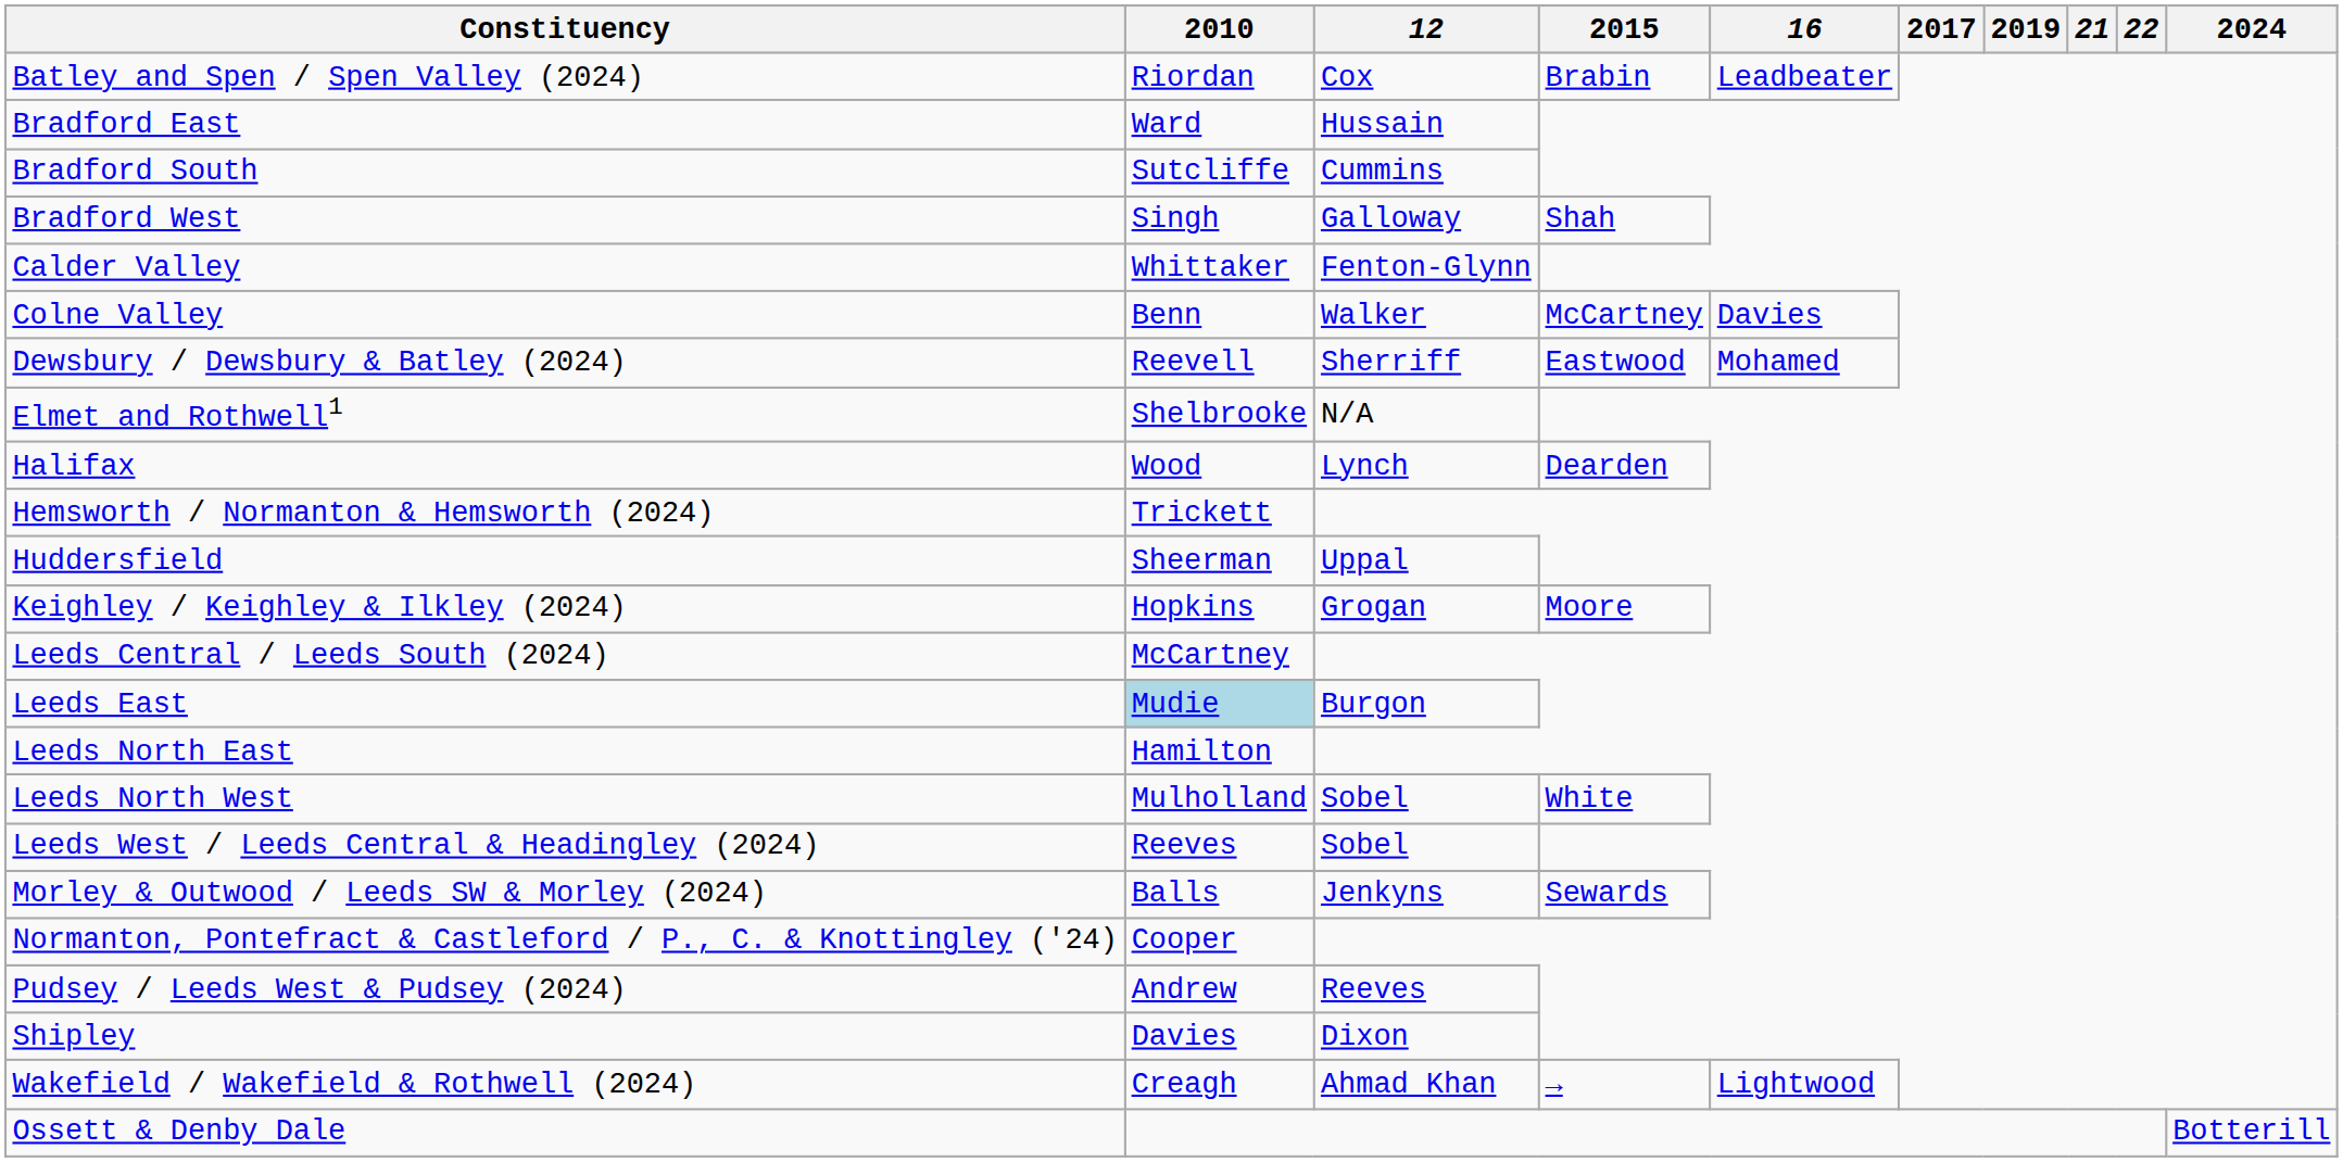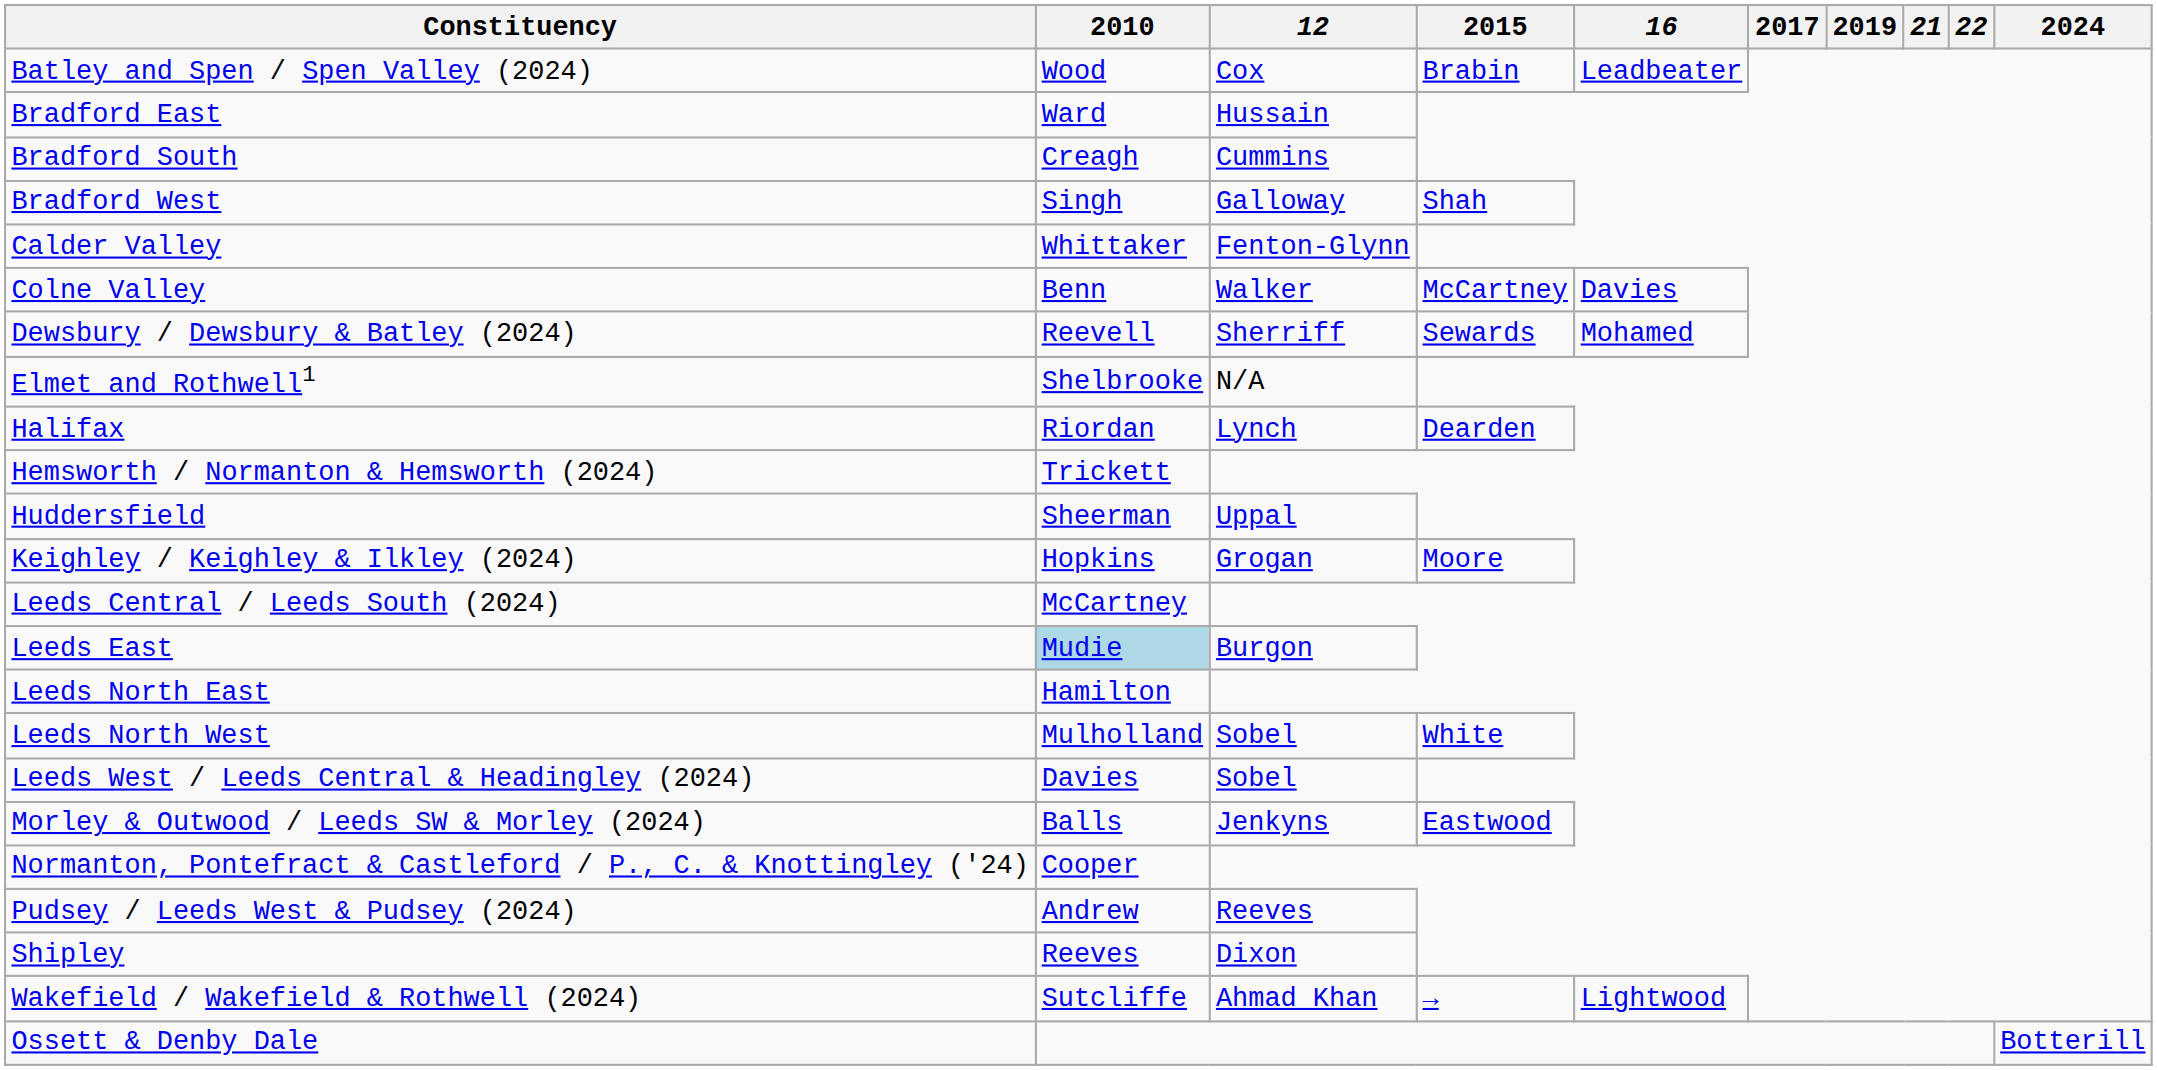Batley and Spen / Spen Valley (2024) | 2010: Riordan -> Wood
Bradford South | 2010: Sutcliffe -> Creagh
Dewsbury / Dewsbury & Batley (2024) | 2015: Eastwood -> Sewards
Halifax | 2010: Wood -> Riordan
Leeds West / Leeds Central & Headingley (2024) | 2010: Reeves -> Davies
Morley & Outwood / Leeds SW & Morley (2024) | 2015: Sewards -> Eastwood
Shipley | 2010: Davies -> Reeves
Wakefield / Wakefield & Rothwell (2024) | 2010: Creagh -> Sutcliffe
